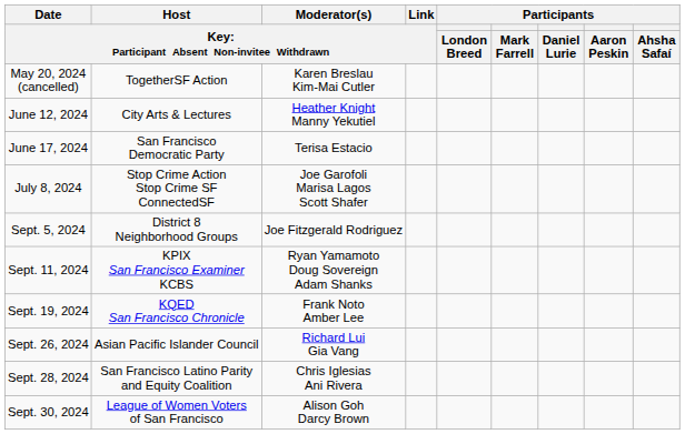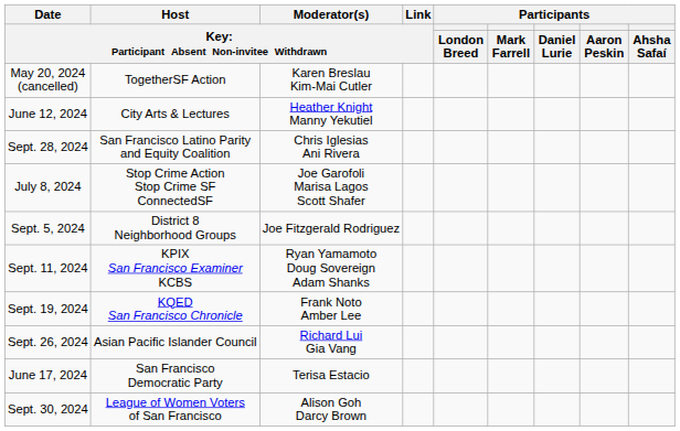rows swapped: June 17, 2024 <-> Sept. 28, 2024
